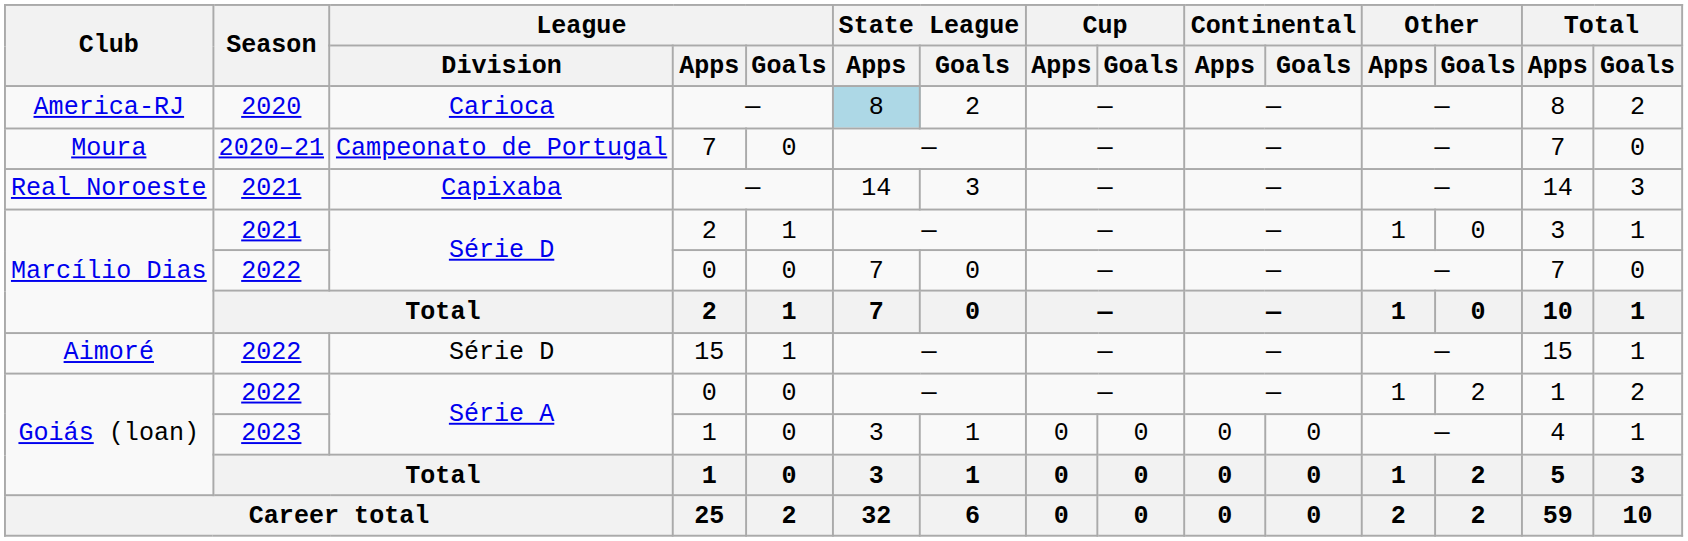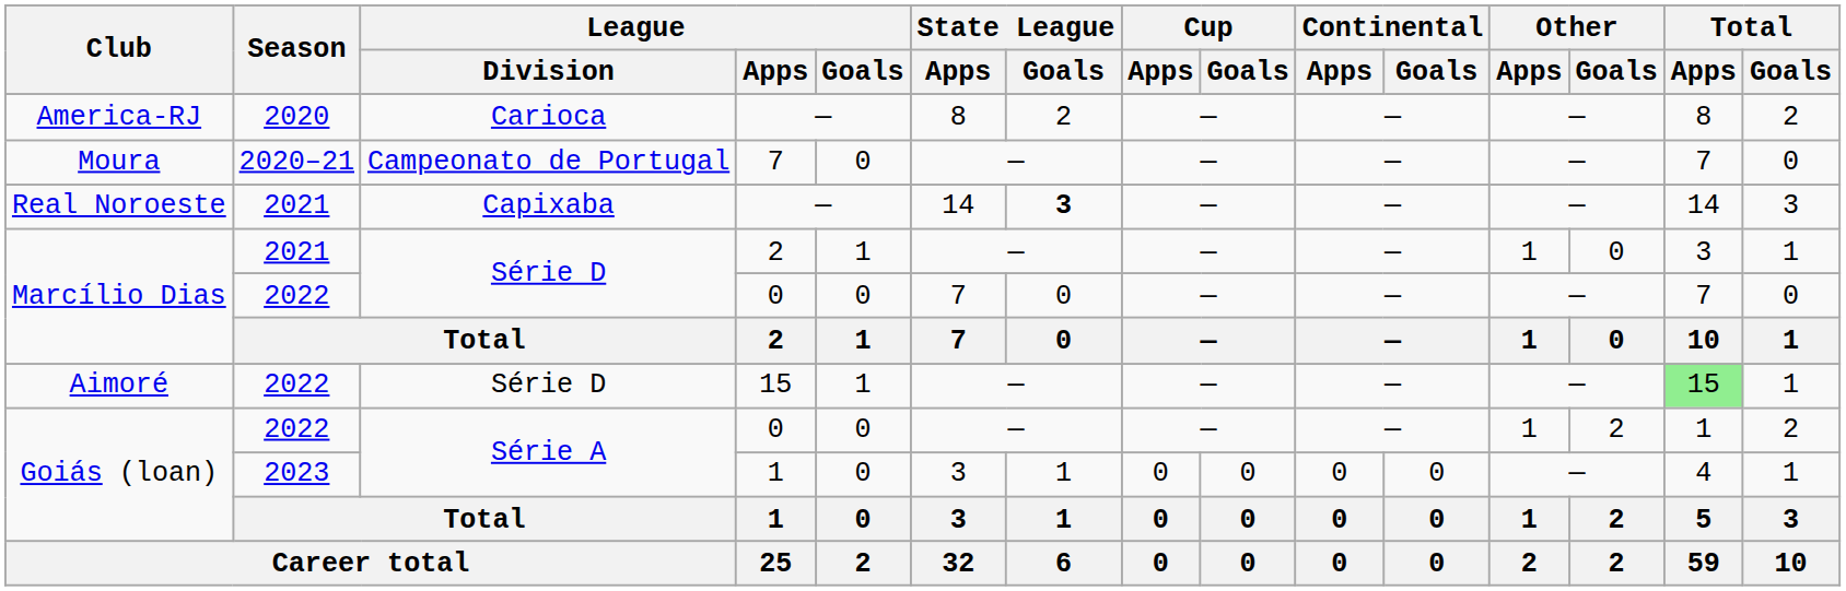America-RJ | State League / Apps: lightblue background -> no background
Real Noroeste | State League / Goals: normal -> bold
Aimoré | Total / Apps: no background -> lightgreen background
